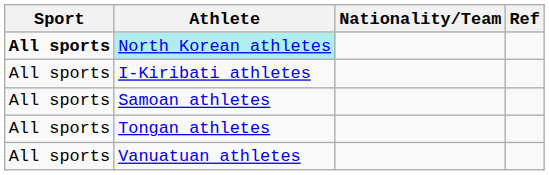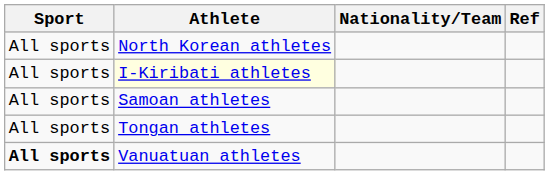row 2 | Sport: bold -> normal
row 2 | Athlete: paleturquoise background -> no background
row 3 | Athlete: no background -> lightyellow background
row 6 | Sport: normal -> bold
